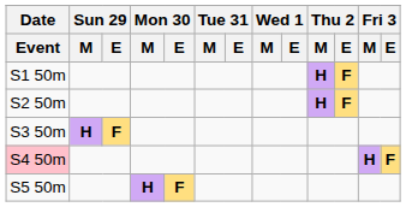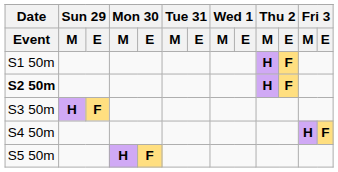S2 50m | Date / Event: normal -> bold
S4 50m | Date / Event: pink background -> no background
